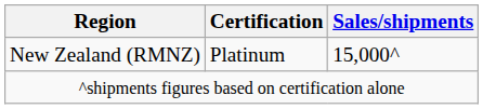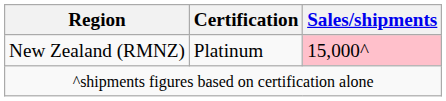New Zealand (RMNZ) | Sales/shipments: no background -> pink background
